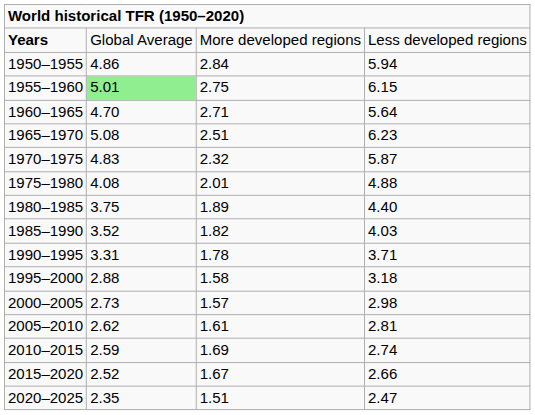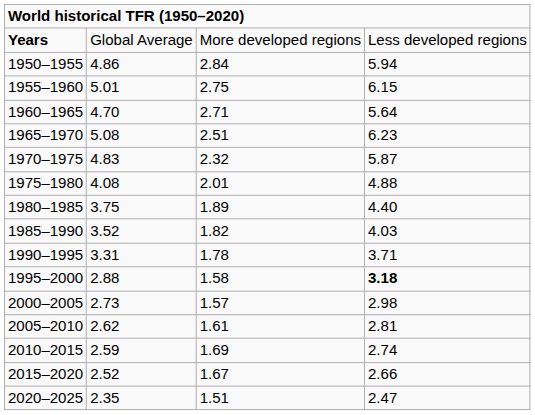1955–1960 | column 2: lightgreen background -> no background
1995–2000 | column 4: normal -> bold
